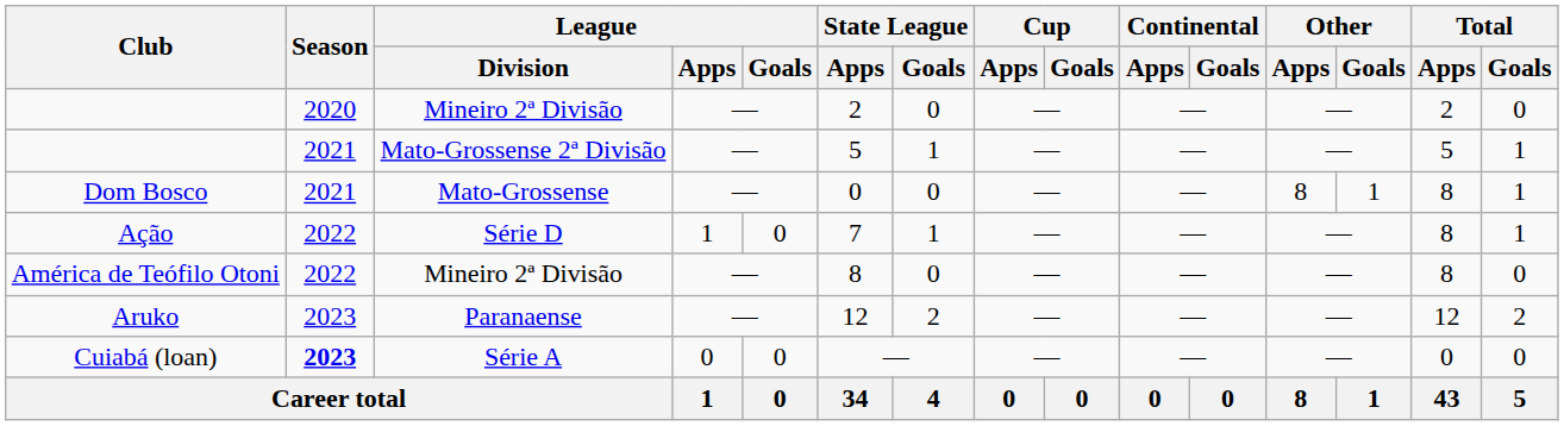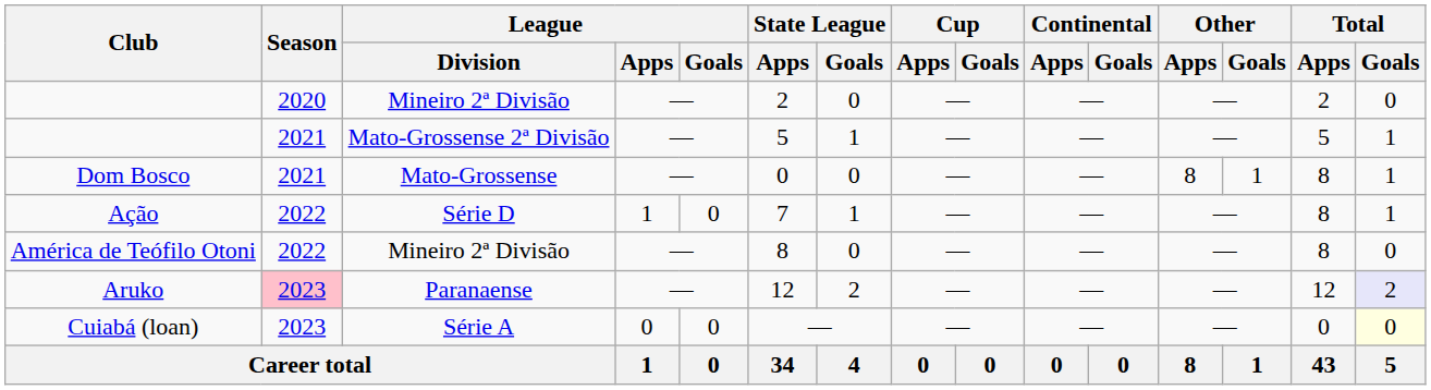Aruko | Season: no background -> pink background
Aruko | Total / Goals: no background -> lavender background
Cuiabá (loan) | Season: bold -> normal
Cuiabá (loan) | Total / Goals: no background -> lightyellow background
